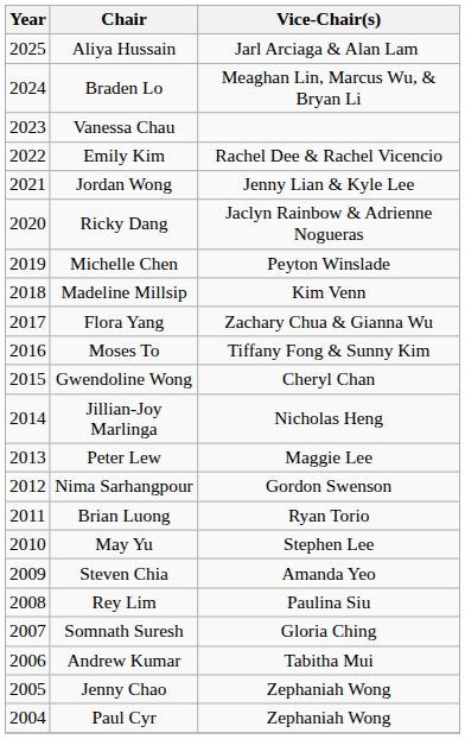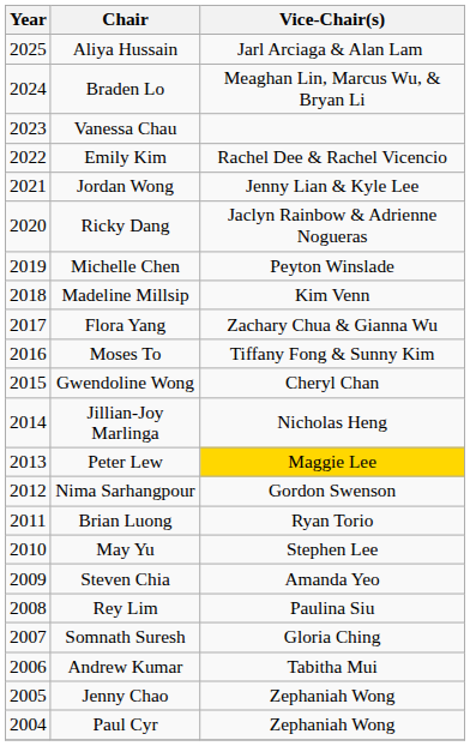Peter Lew | Vice-Chair(s): no background -> gold background
